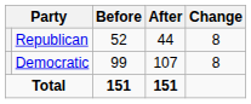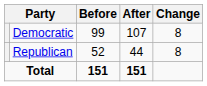rows swapped: Democratic <-> Republican
